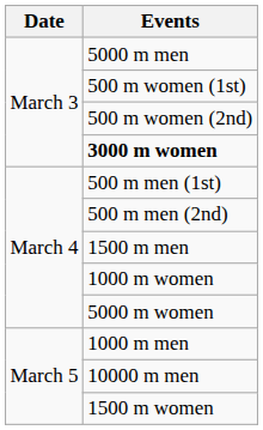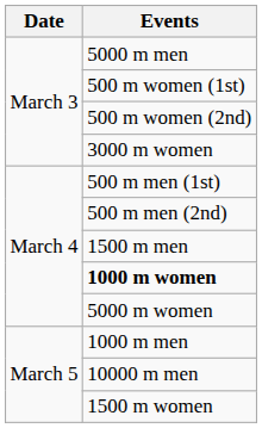3000 m women | Events: bold -> normal
1000 m women | Events: normal -> bold
